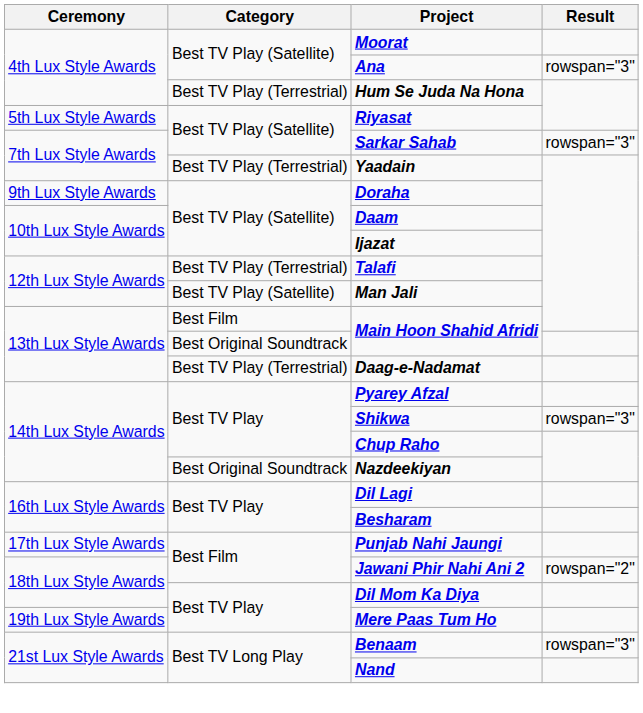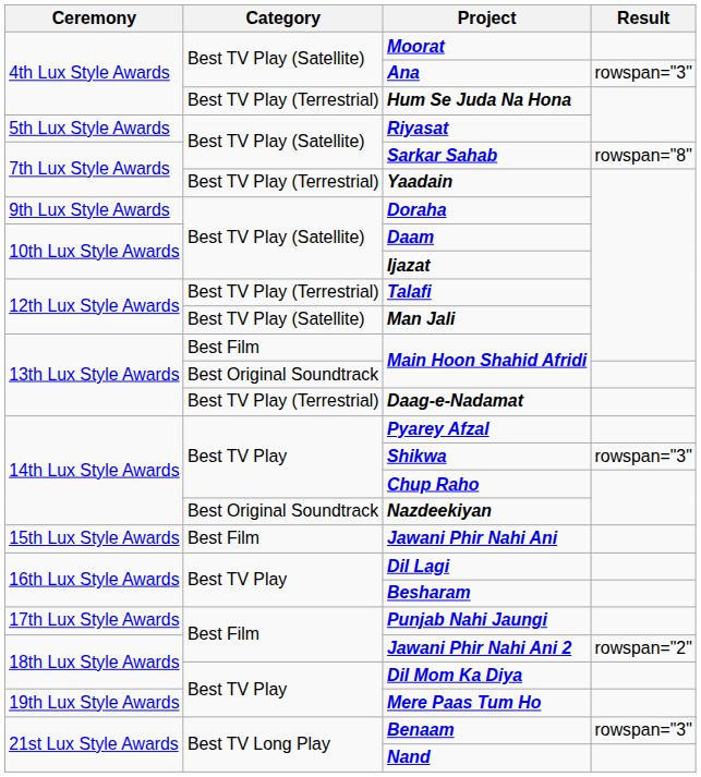Sarkar Sahab | Result: rowspan="3" -> rowspan="8"
+ row: 15th Lux Style Awards | Best Film | Jawani Phir Nahi Ani
